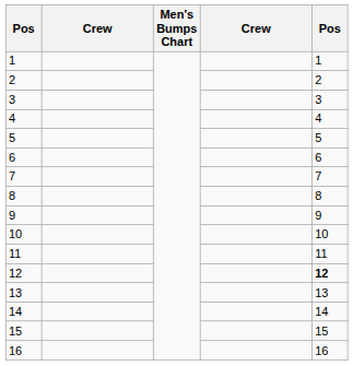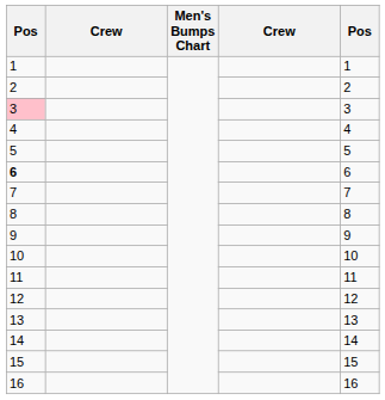row 4 | column 1: no background -> pink background
row 7 | column 1: normal -> bold
row 13 | column 5: bold -> normal
